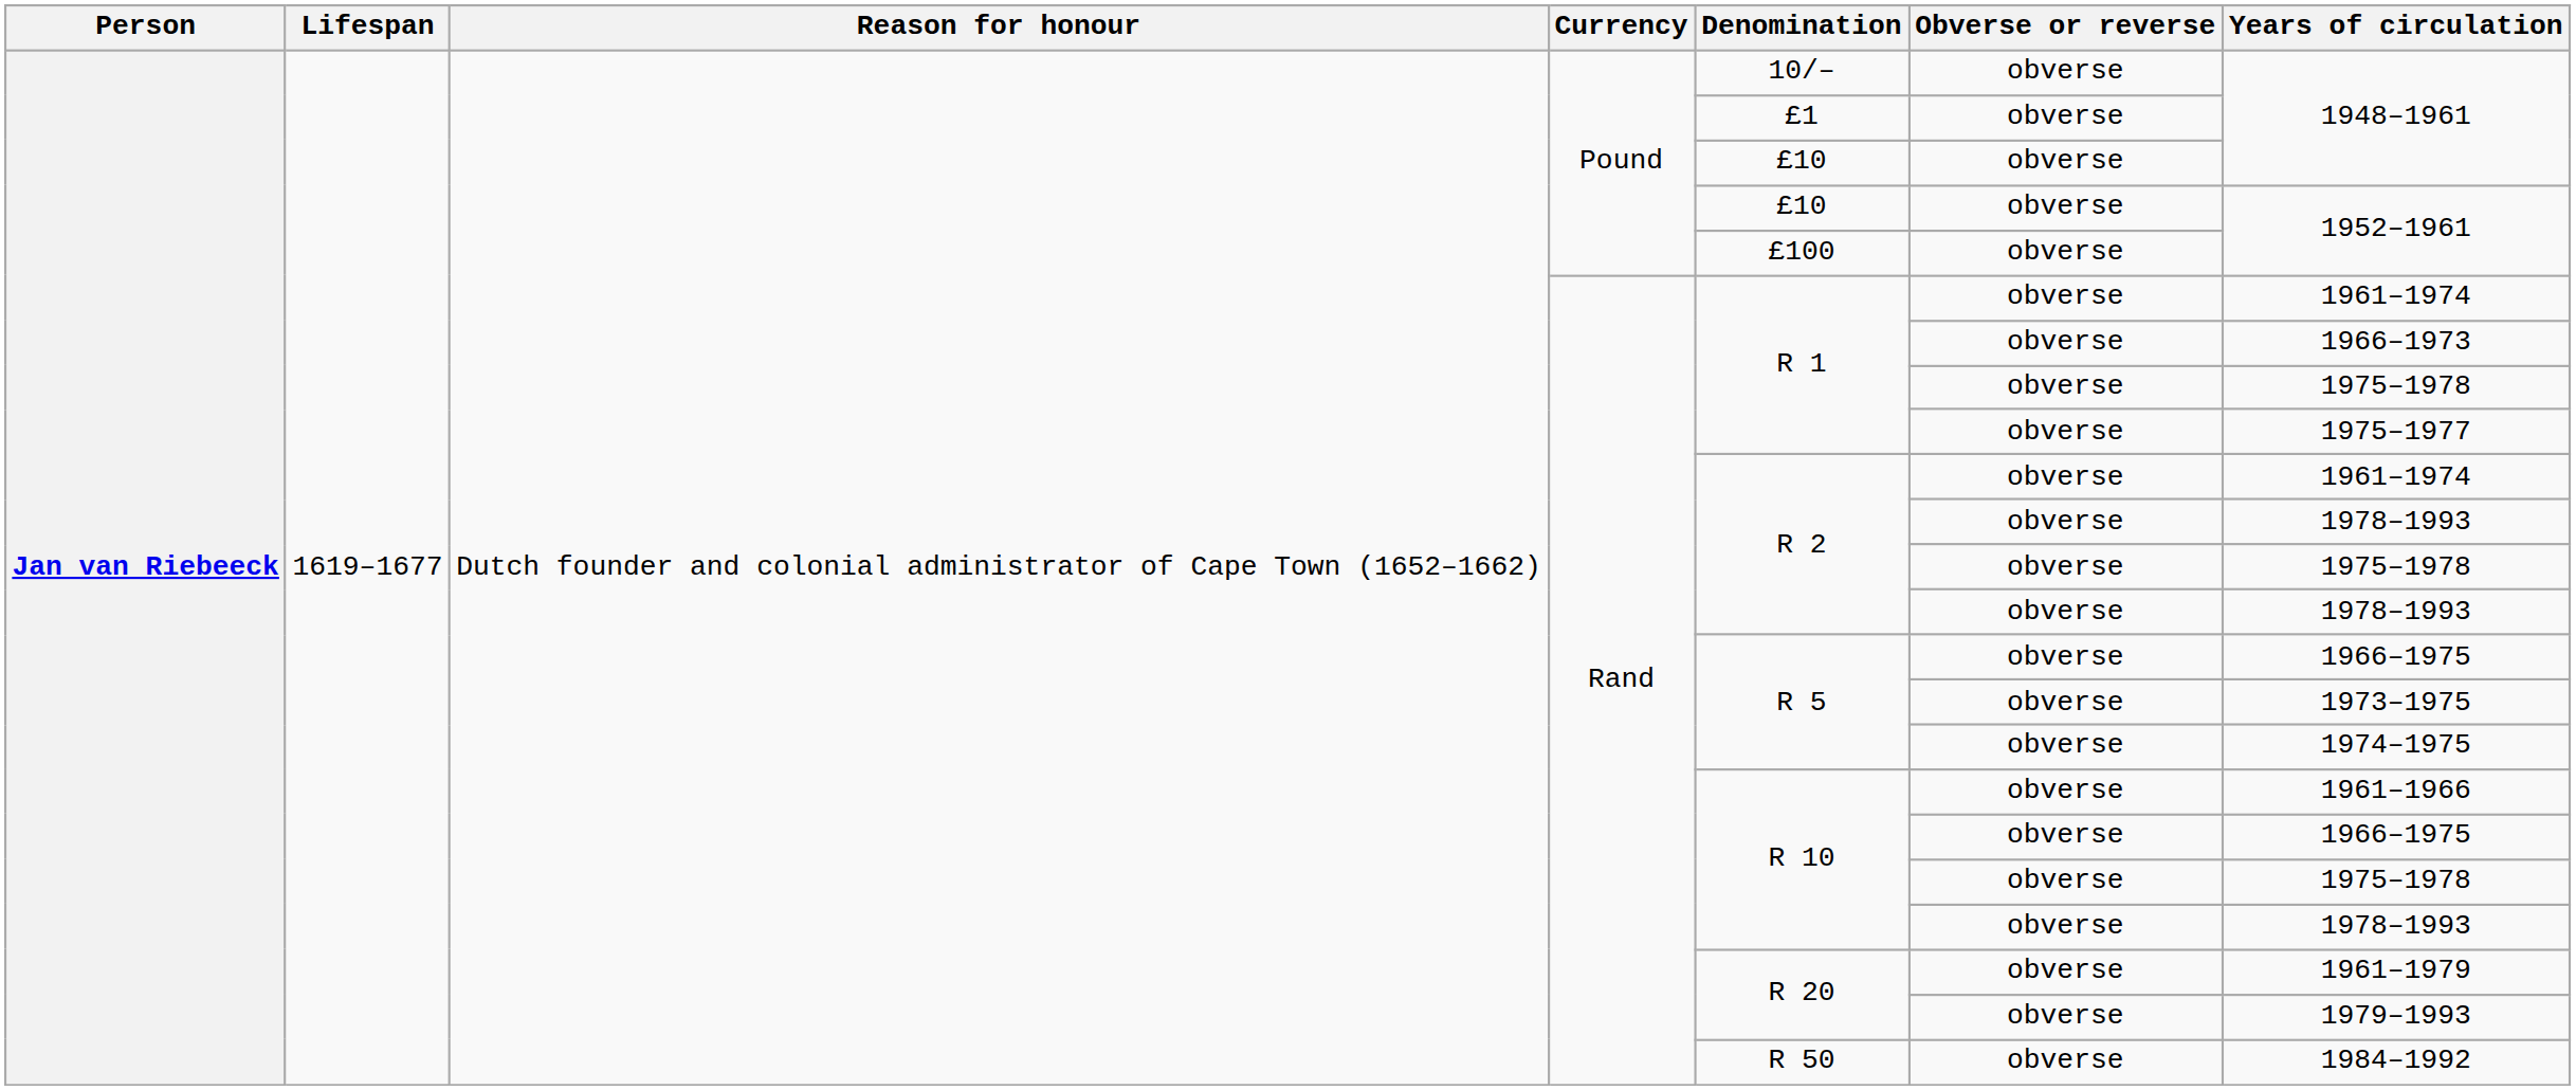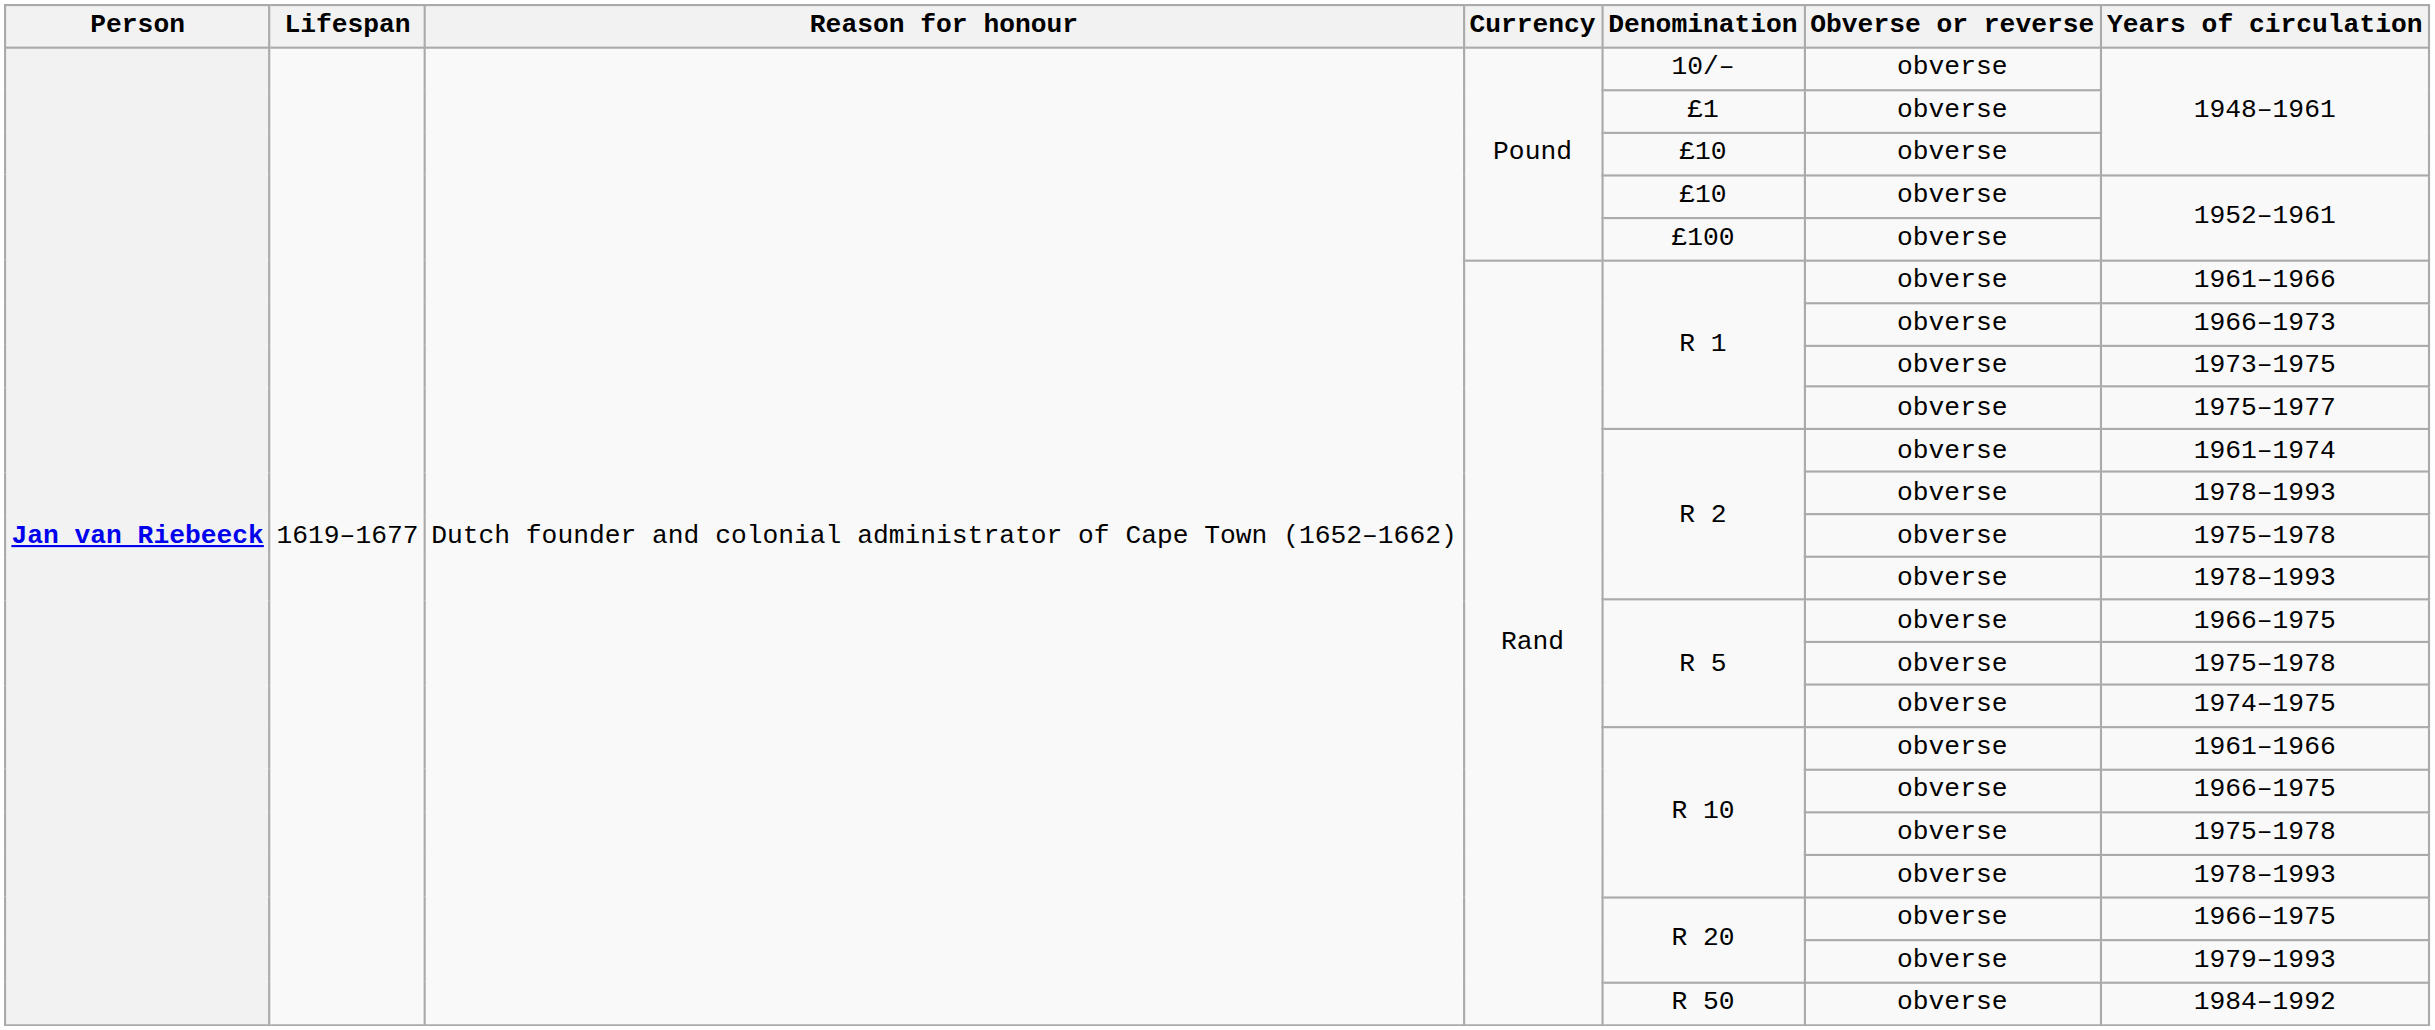row 7 | Years of circulation: 1961–1974 -> 1961–1966
row 9 | Years of circulation: 1975–1978 -> 1973–1975
row 16 | Years of circulation: 1973–1975 -> 1975–1978
row 22 | Years of circulation: 1961–1979 -> 1966–1975
